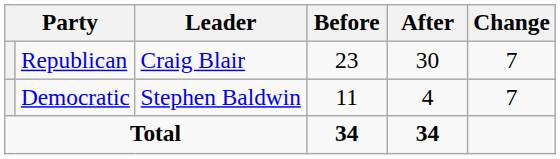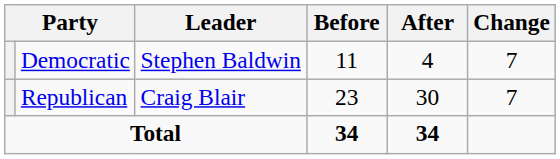rows swapped: Republican <-> Democratic
